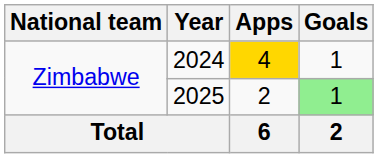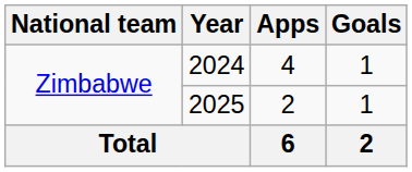2024 | Apps: gold background -> no background
2025 | Goals: lightgreen background -> no background
